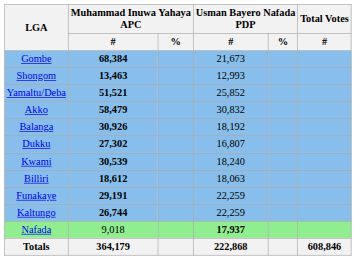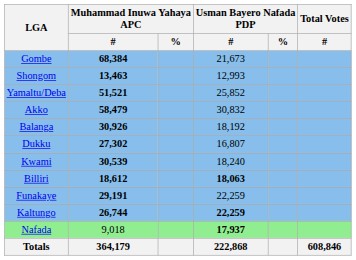Billiri | Usman Bayero Nafada PDP / #: normal -> bold
Kaltungo | Usman Bayero Nafada PDP / #: normal -> bold
